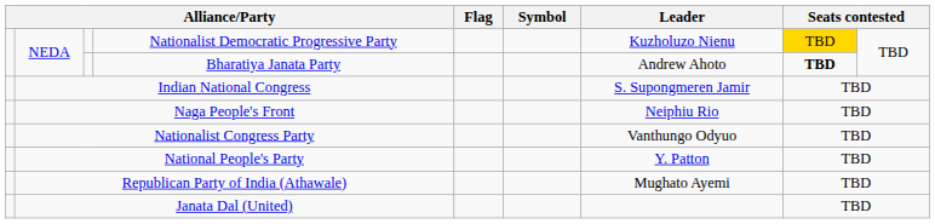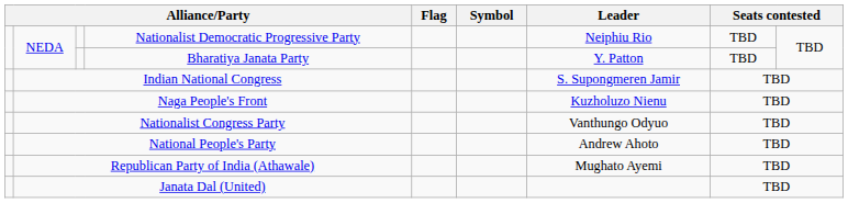Nationalist Democratic Progressive Party | Leader: Kuzholuzo Nienu -> Neiphiu Rio
Nationalist Democratic Progressive Party | column 8: gold background -> no background
Bharatiya Janata Party | Leader: Andrew Ahoto -> Y. Patton
Bharatiya Janata Party | column 8: bold -> normal
Naga People's Front | Leader: Neiphiu Rio -> Kuzholuzo Nienu
National People's Party | Leader: Y. Patton -> Andrew Ahoto
